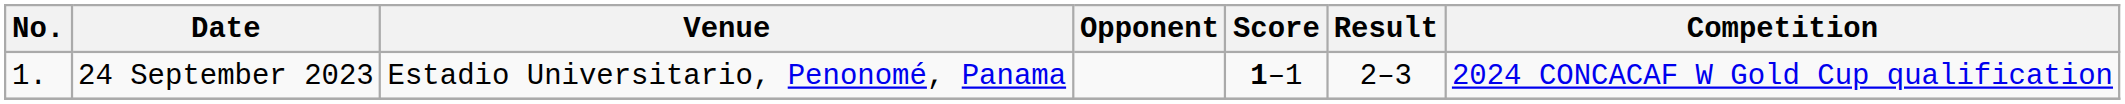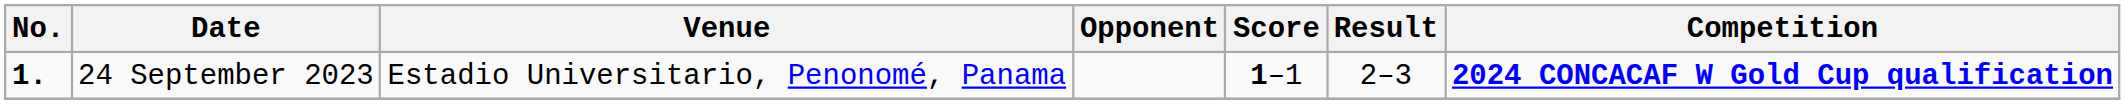24 September 2023 | No.: normal -> bold
24 September 2023 | Competition: normal -> bold
